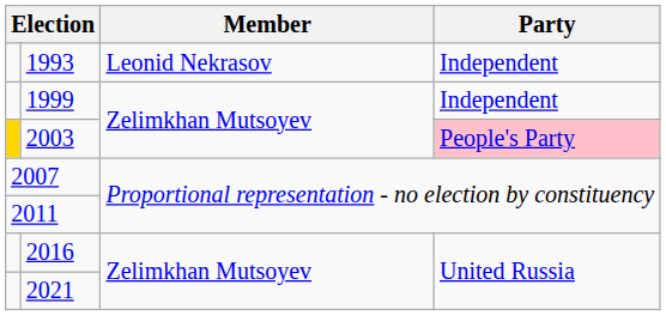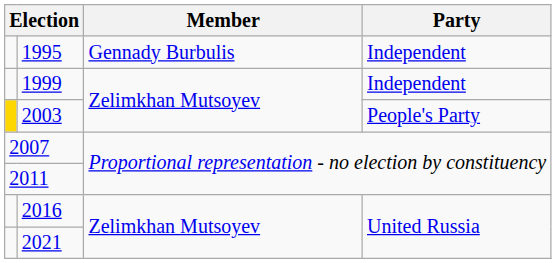- row: 1993 | Leonid Nekrasov | Independent
+ row: 1995 | Gennady Burbulis | Independent
2003 | Party: pink background -> no background
